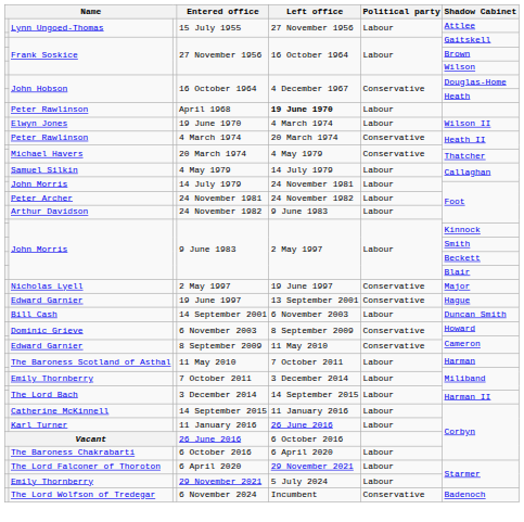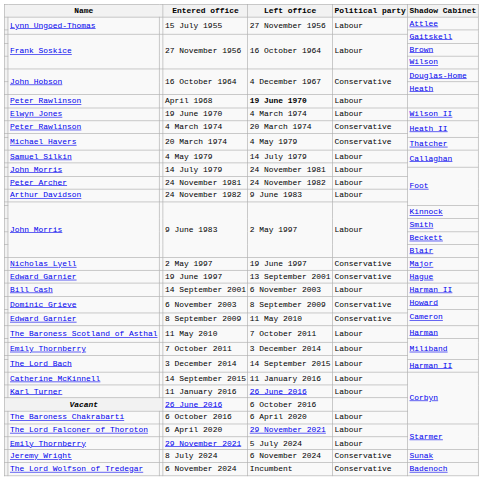14 September 2001 | Shadow Cabinet: Duncan Smith -> Harman II
+ row: Jeremy Wright | 8 July 2024 | 6 November 2024 | Conservative | Sunak
